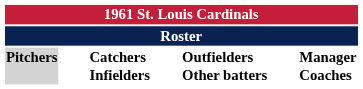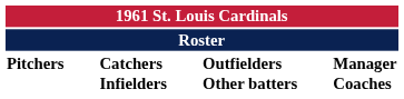Pitchers | column 1: lightgrey background -> no background
